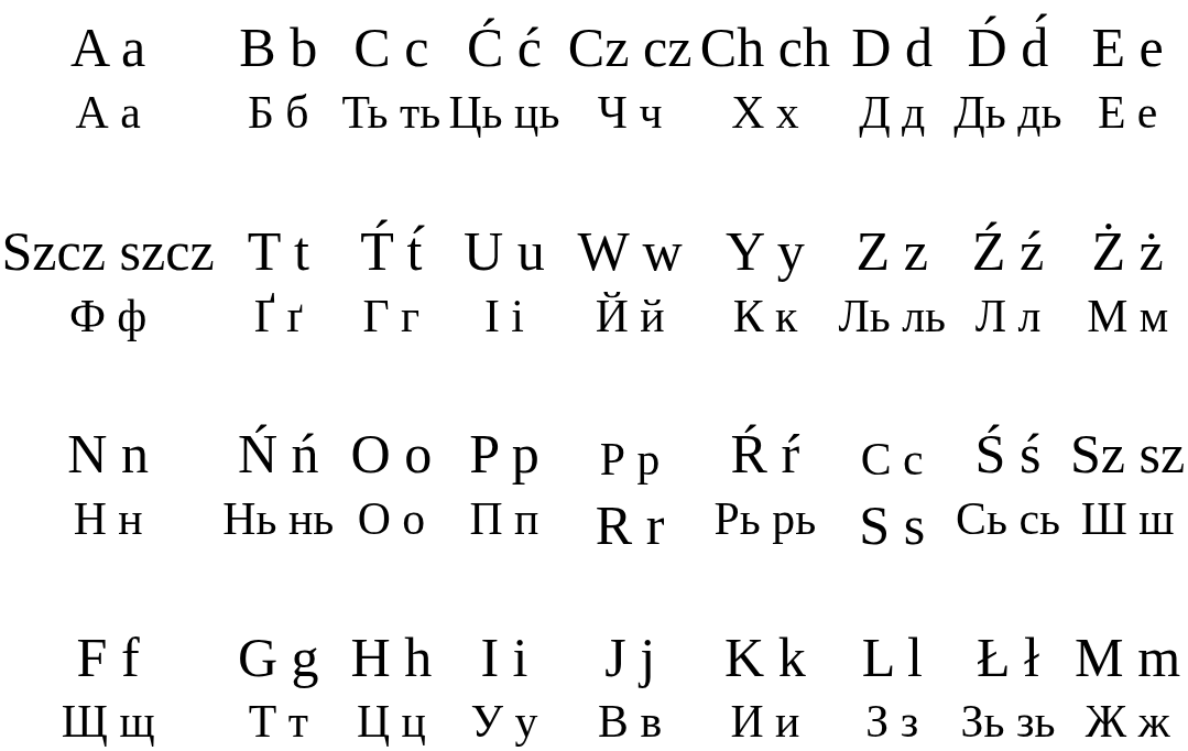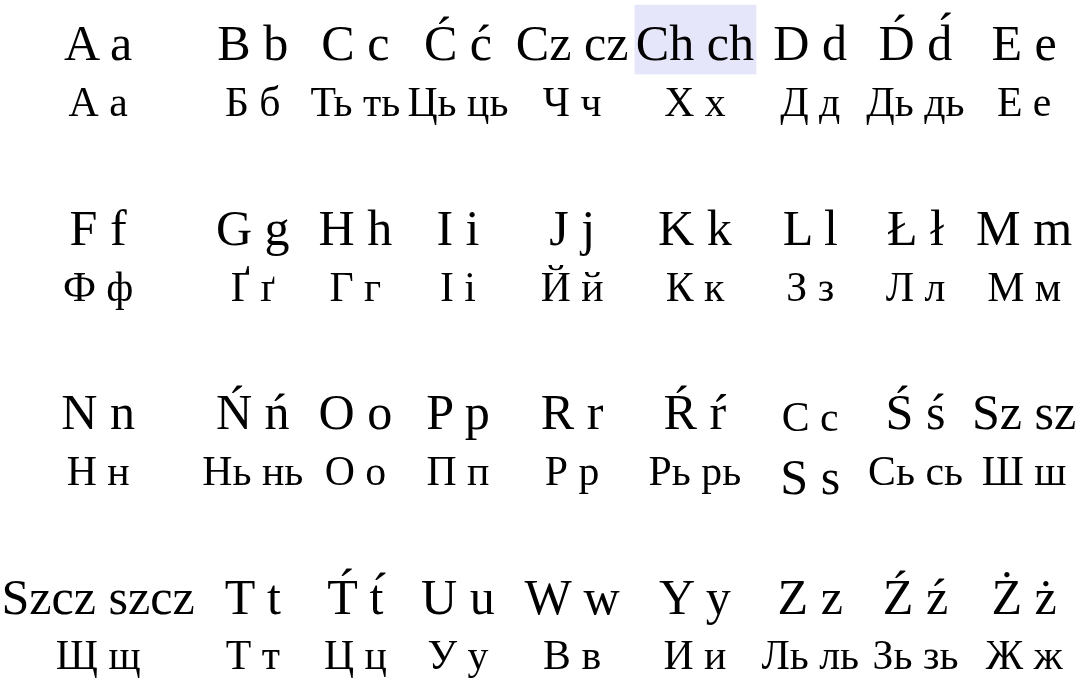A a | column 6: no background -> lavender background
rows swapped: F f <-> Szcz szcz
Ф ф | column 7: Ль ль -> З з
N n | column 5: Р р -> R r
Н н | column 5: R r -> Р р
Щ щ | column 7: З з -> Ль ль
